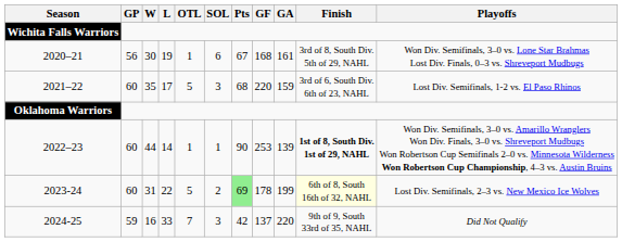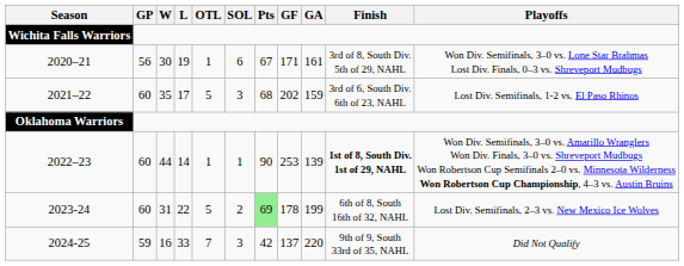2020–21 | GF: 168 -> 171
2021–22 | GF: 220 -> 202
2023-24 | Finish: lightyellow background -> no background
